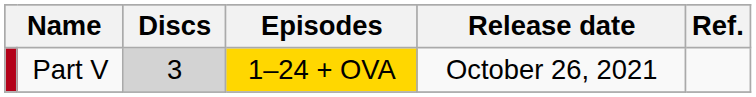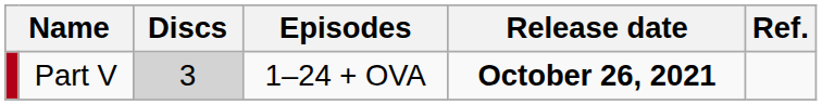Part V | Episodes: gold background -> no background
Part V | Release date: normal -> bold
